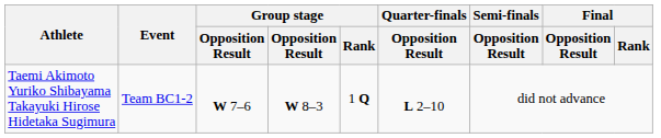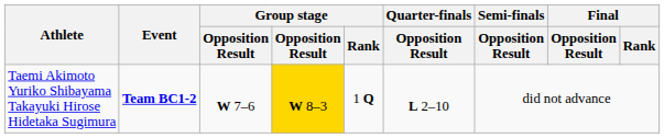row 3 | Event: normal -> bold
row 3 | column 4: no background -> gold background
